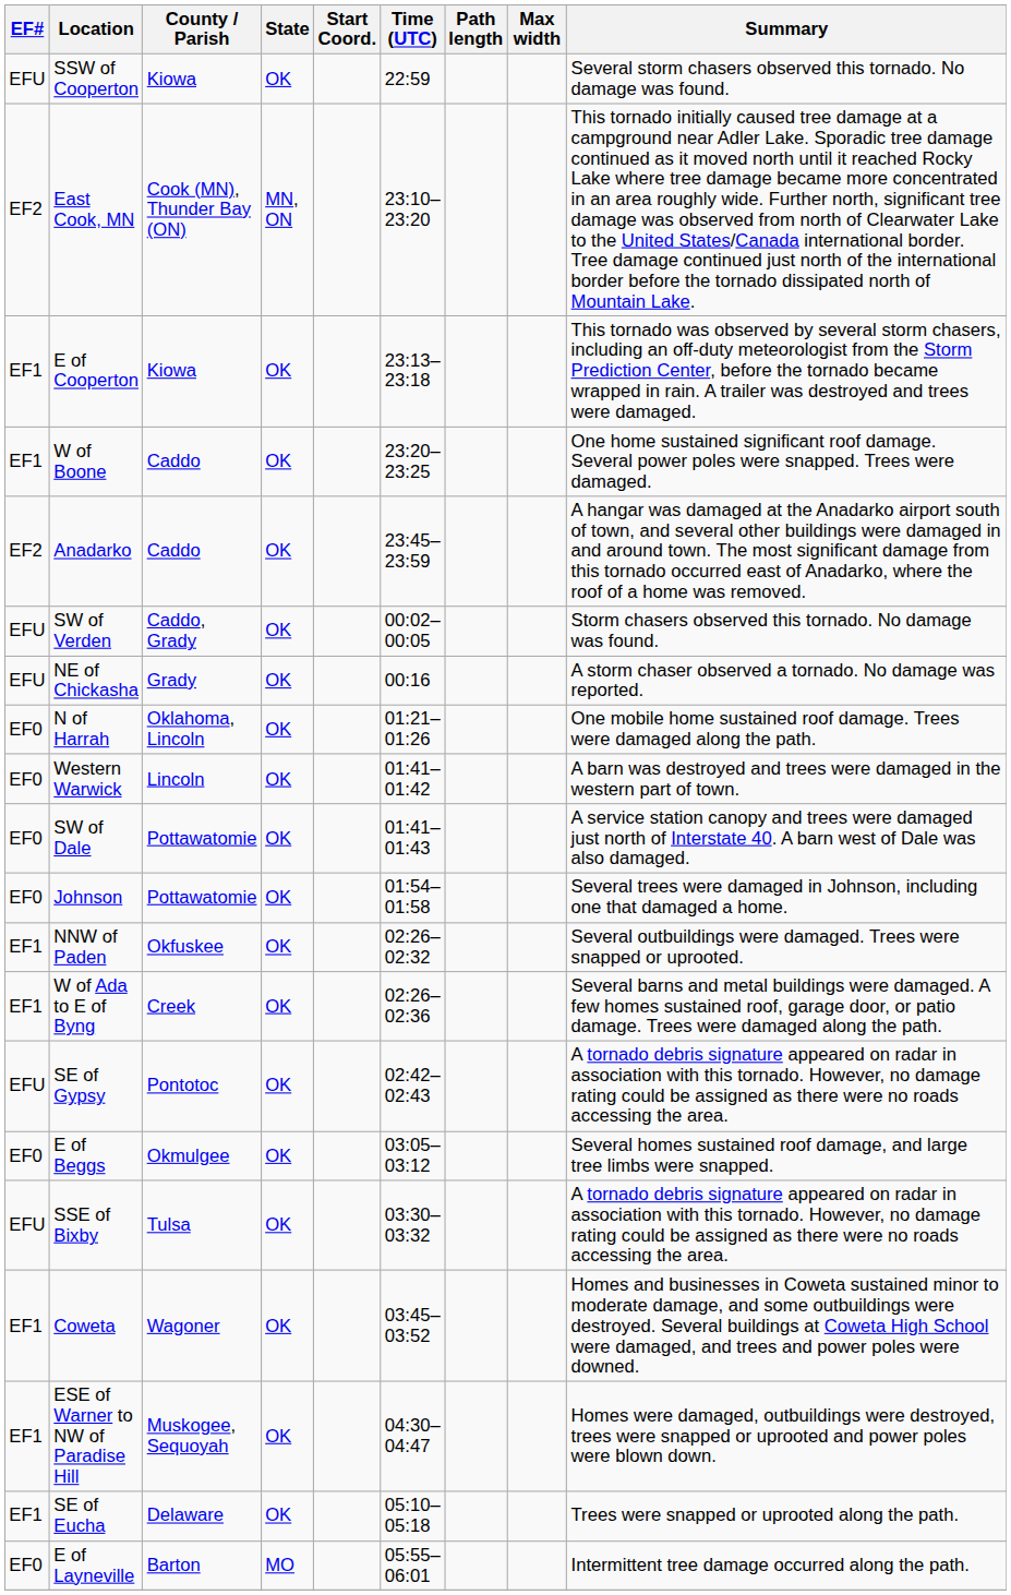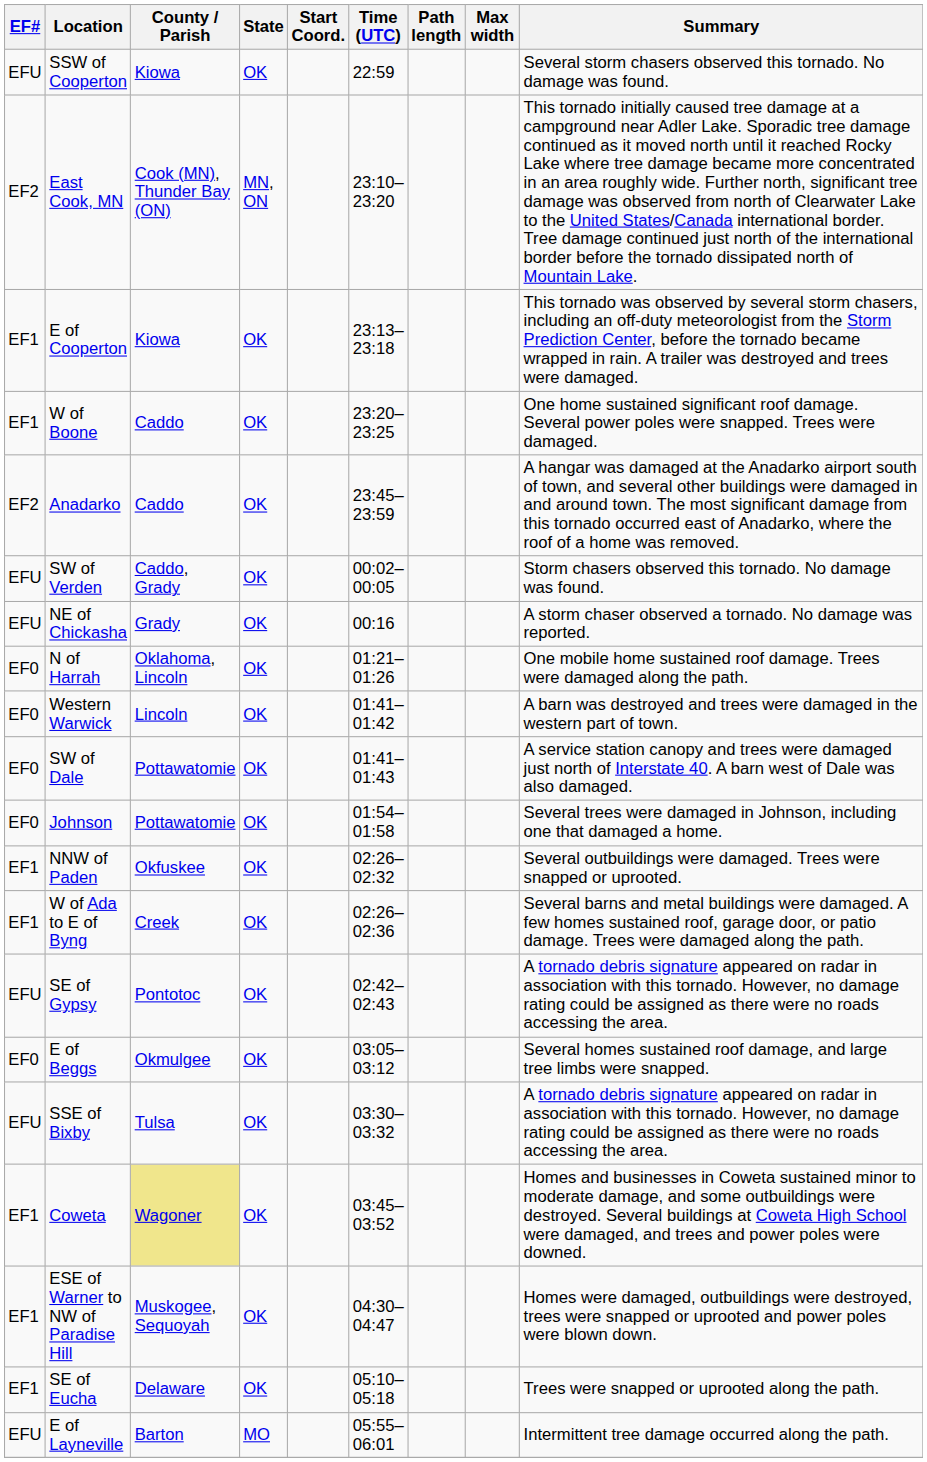Coweta | County / Parish: no background -> khaki background
E of Layneville | EF#: EF0 -> EFU
